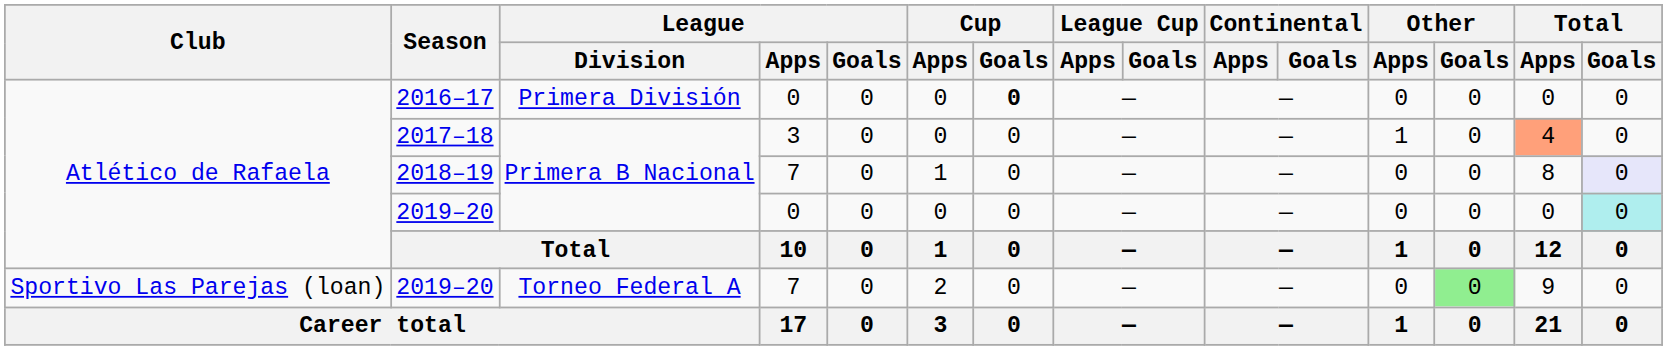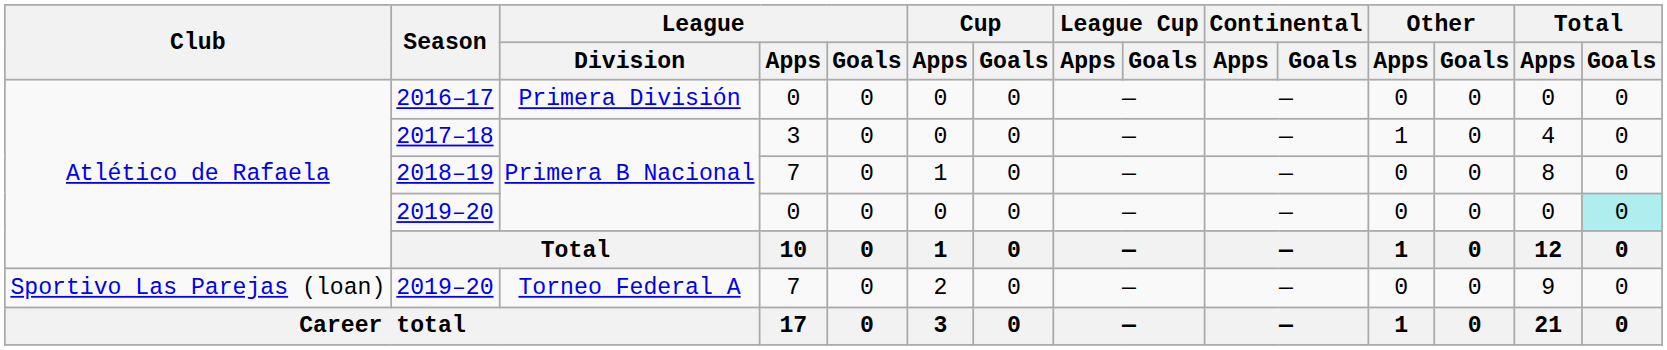2016–17 | Cup / Goals: bold -> normal
2017–18 | Total / Apps: lightsalmon background -> no background
2018–19 | Total / Goals: lavender background -> no background
2019–20 / Torneo Federal A | Other / Goals: lightgreen background -> no background
